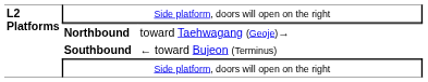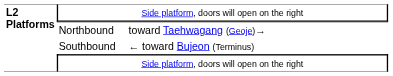Northbound | column 2: bold -> normal
Southbound | column 2: bold -> normal
